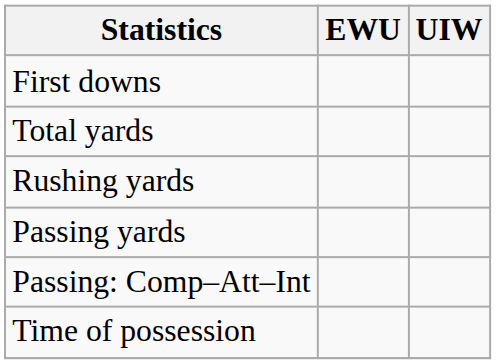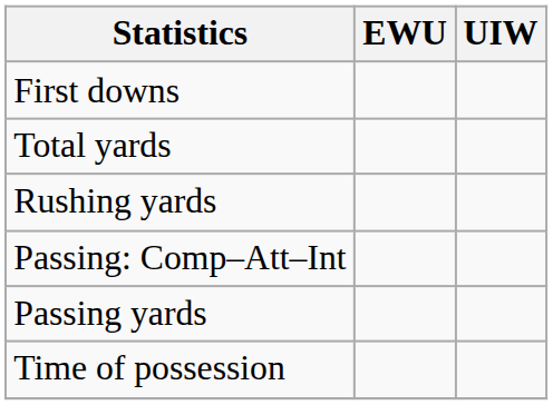rows swapped: Passing yards <-> Passing: Comp–Att–Int
